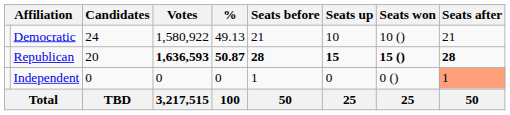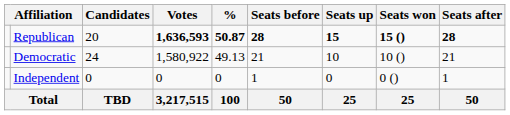rows swapped: Republican <-> Democratic
Independent | Seats after: lightsalmon background -> no background
